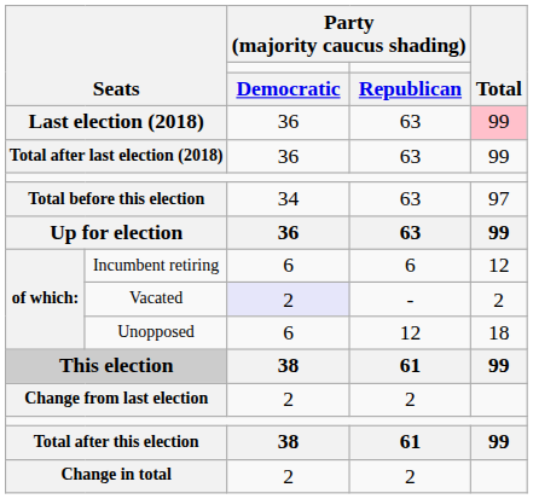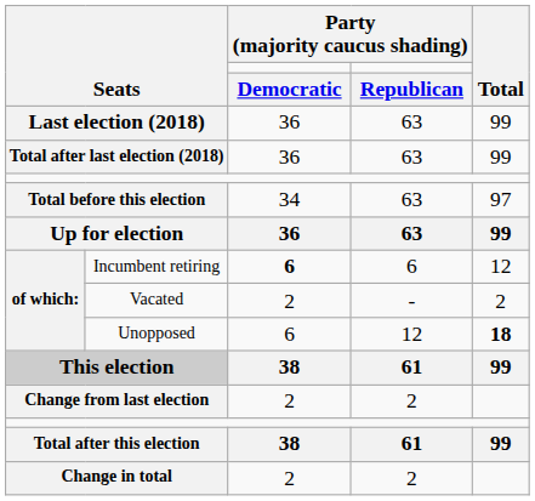Last election (2018) | Total: pink background -> no background
Incumbent retiring | column 3: normal -> bold
Vacated | column 3: lavender background -> no background
Unopposed | Total: normal -> bold
